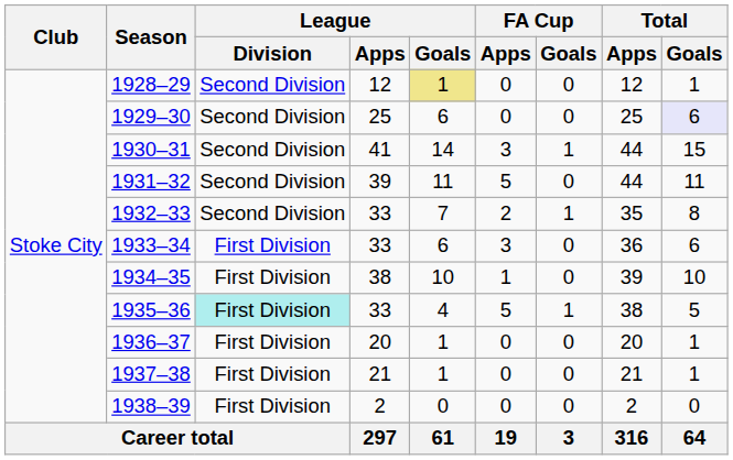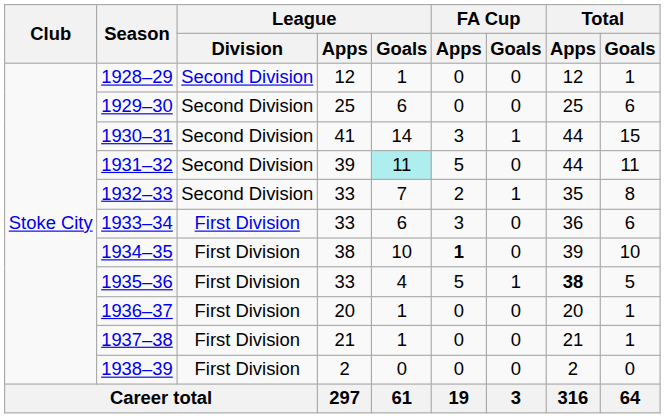1928–29 | League / Goals: khaki background -> no background
1929–30 | Total / Goals: lavender background -> no background
1931–32 | League / Goals: no background -> paleturquoise background
1934–35 | FA Cup / Apps: normal -> bold
1935–36 | League / Division: paleturquoise background -> no background
1935–36 | Total / Apps: normal -> bold
